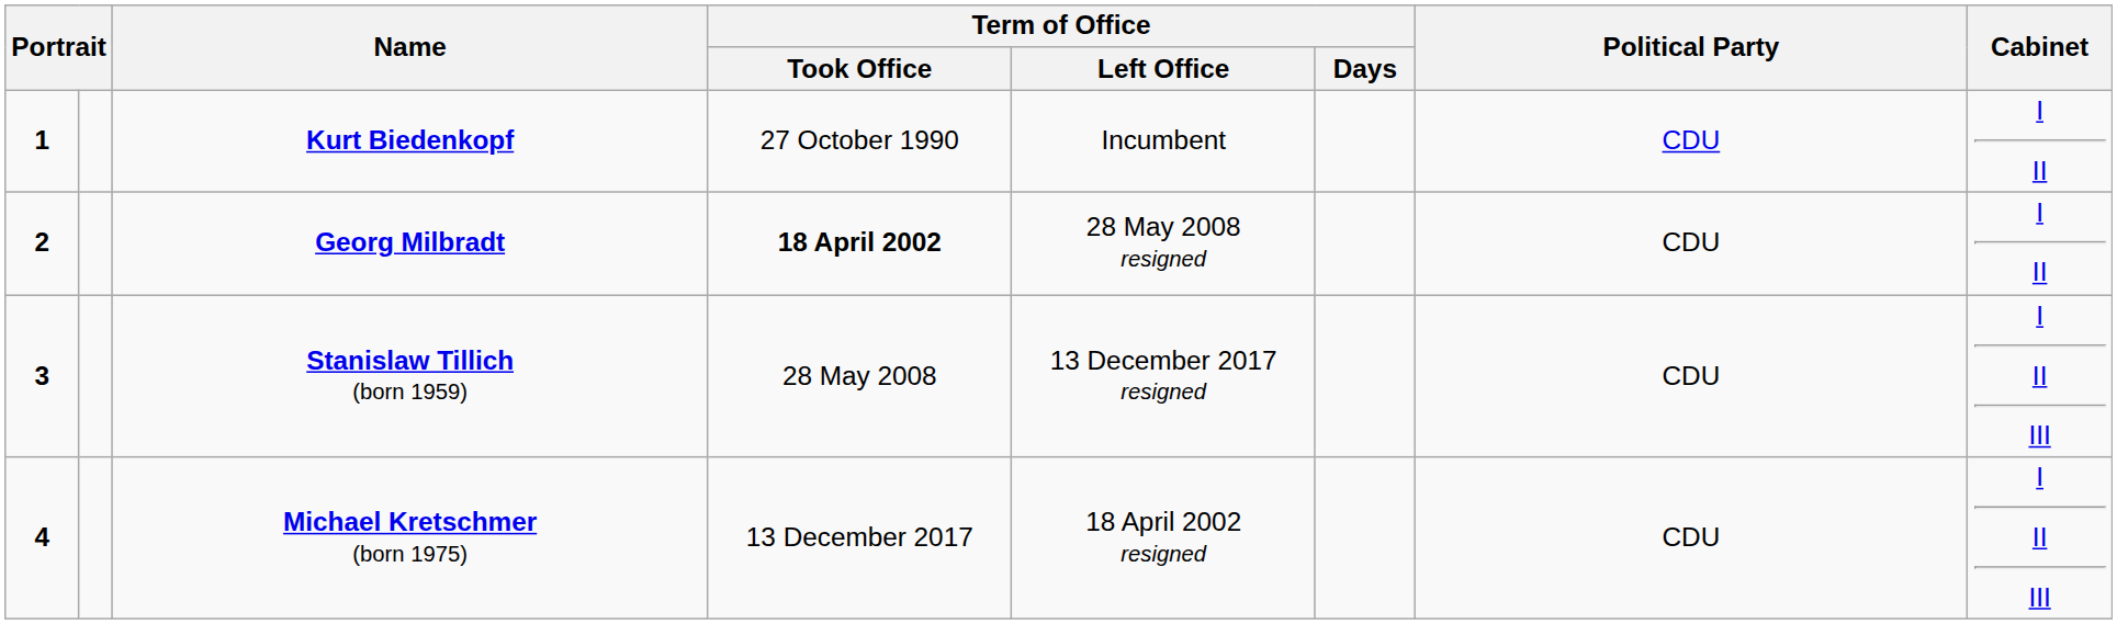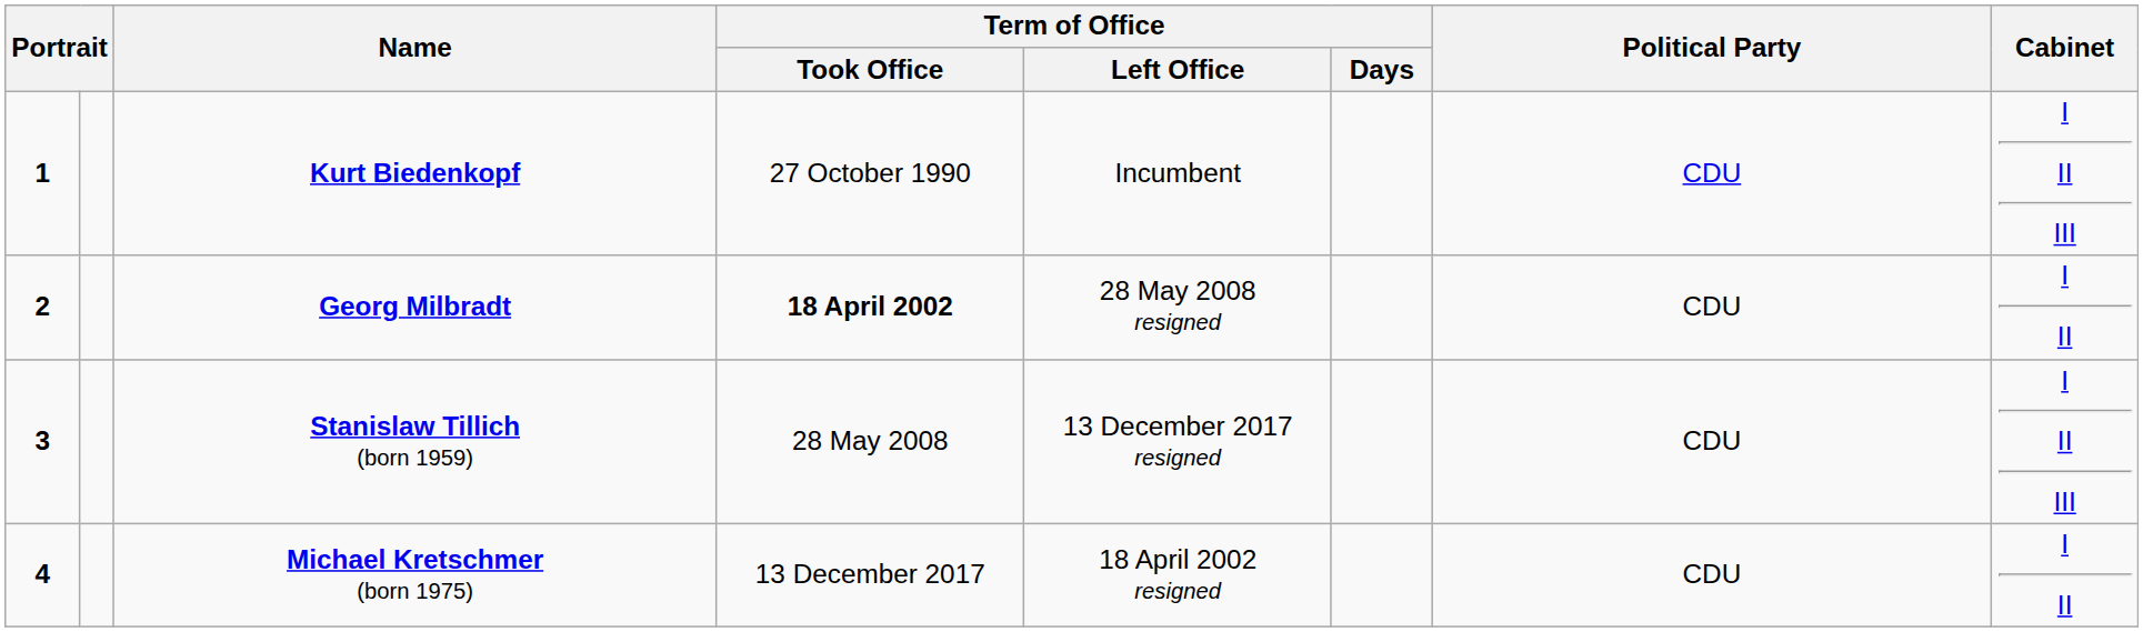Kurt Biedenkopf | Cabinet: I II -> I II III
Michael Kretschmer (born 1975) | Cabinet: I II III -> I II
